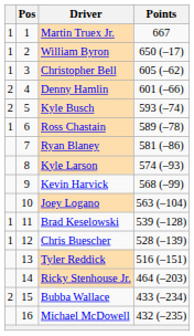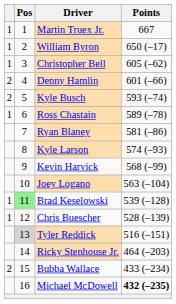Brad Keselowski | Pos: no background -> lightgreen background
Tyler Reddick | Pos: no background -> lightgrey background
Michael McDowell | Points: normal -> bold
